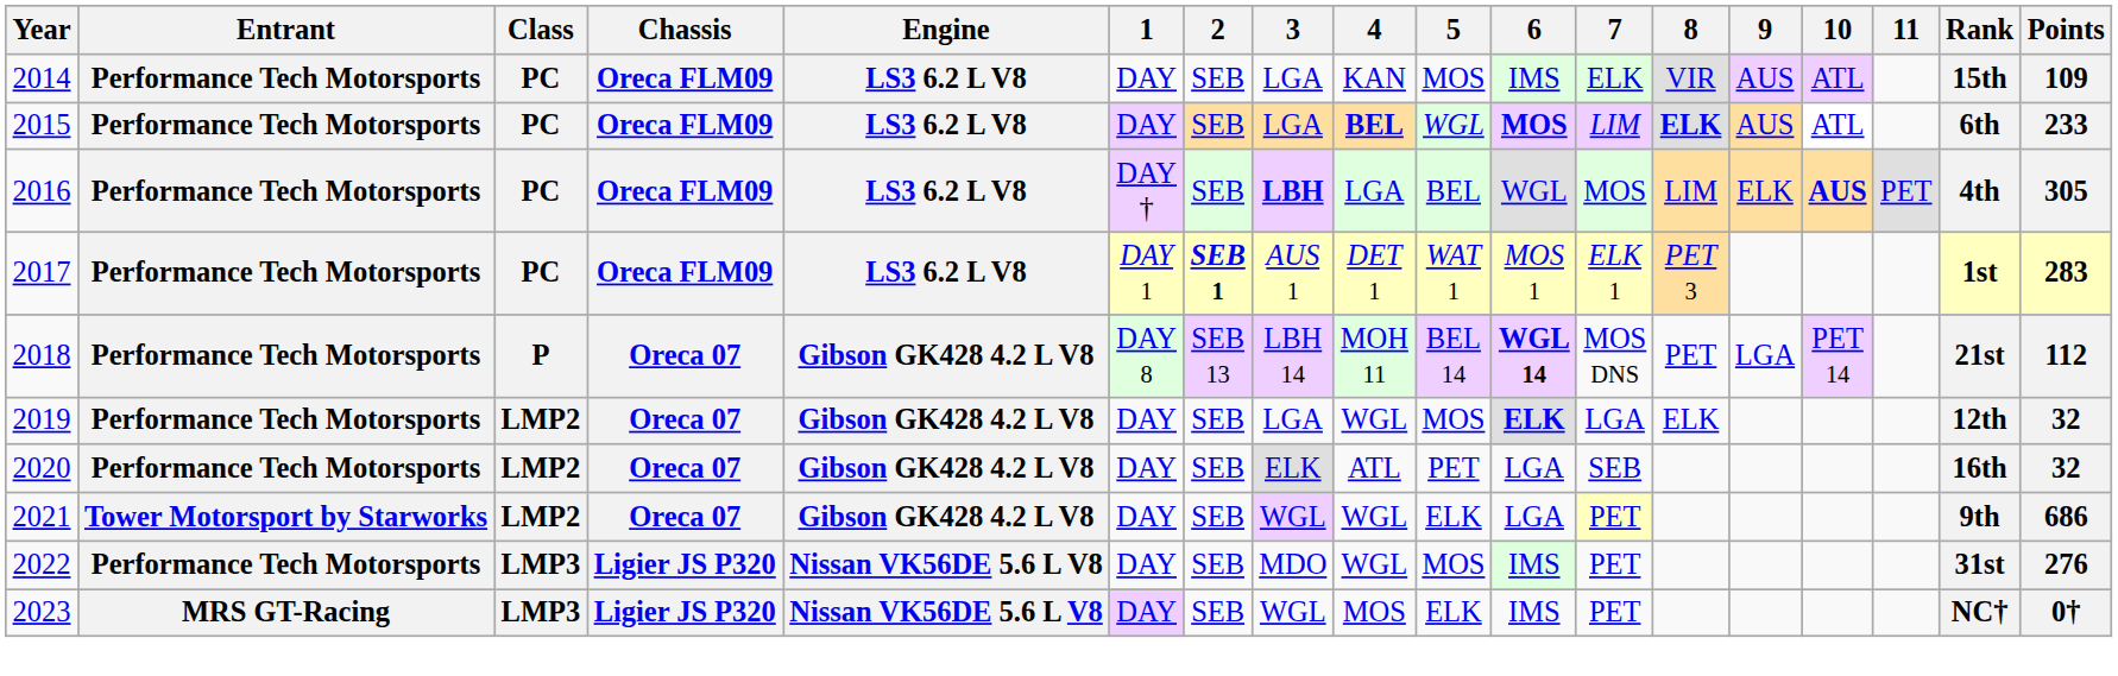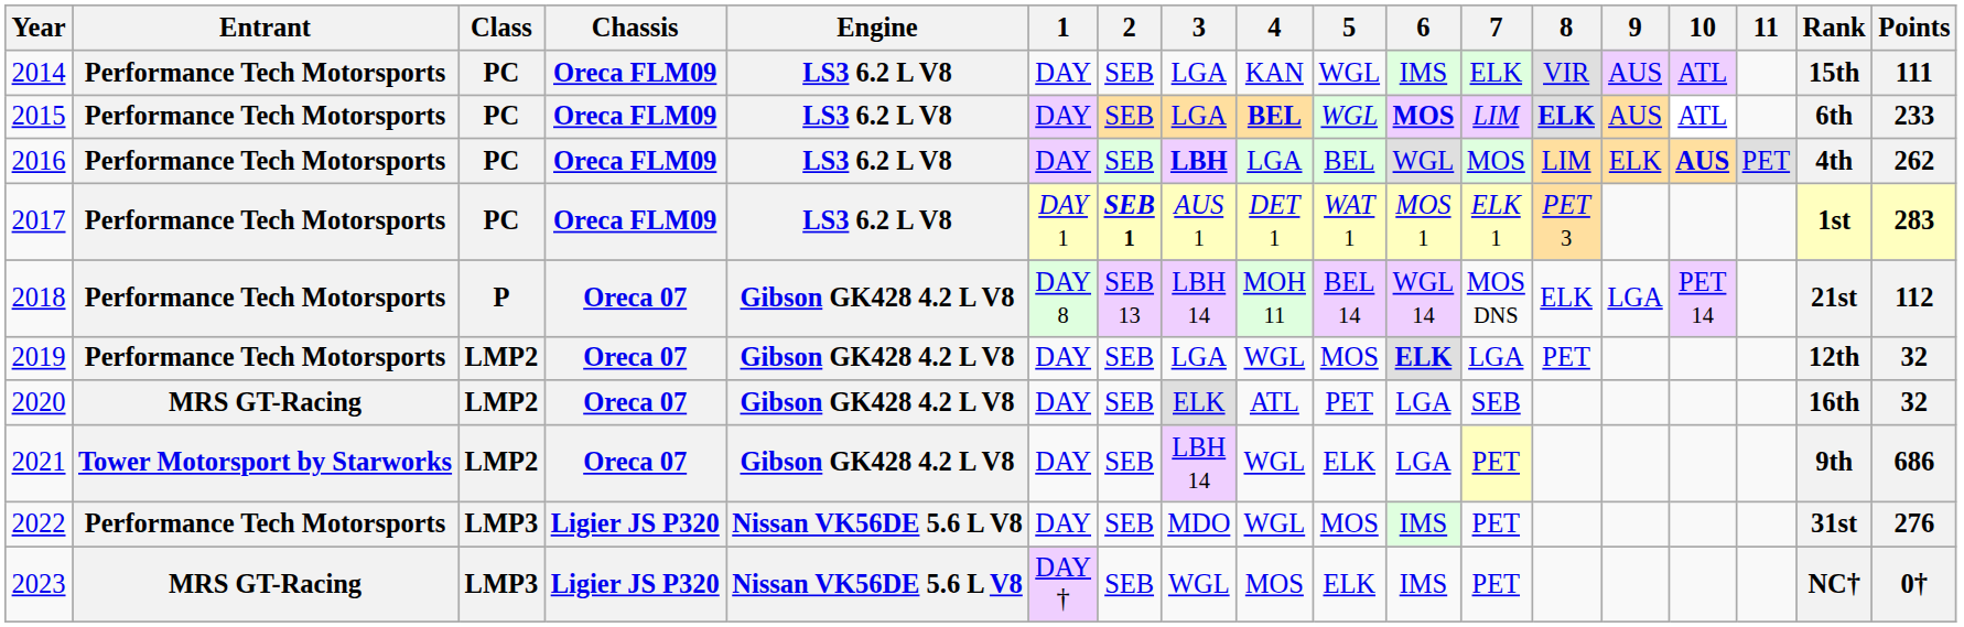2014 | 5: MOS -> WGL
2014 | Points: 109 -> 111
2016 | 1: DAY † -> DAY
2016 | Points: 305 -> 262
2018 | 6: bold -> normal
2018 | 8: PET -> ELK
2019 | 8: ELK -> PET
2020 | Entrant: Performance Tech Motorsports -> MRS GT-Racing
2021 | 3: WGL -> LBH 14
2023 | 1: DAY -> DAY †
